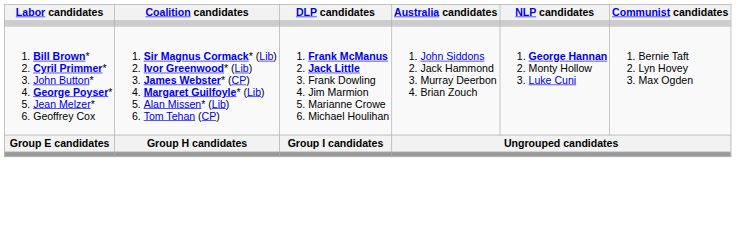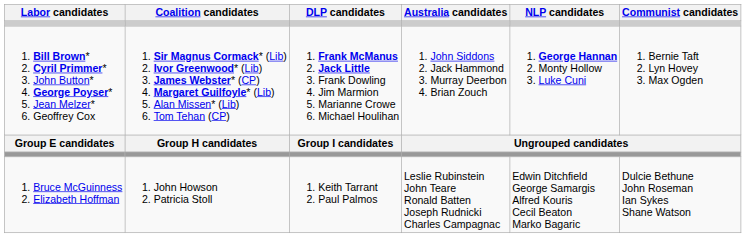+ row: Bruce McGuinness Elizabeth Hoffman | John Howson Patricia Stoll | Keith Tarrant Paul Palmos | Leslie Rubinstein John Teare Ronald Batten Joseph Rudnicki Charles Campagnac | Edwin Ditchfield George Samargis Alfred Kouris Cecil Beaton Marko Bagaric | Dulcie Bethune John Roseman Ian Sykes Shane Watson
